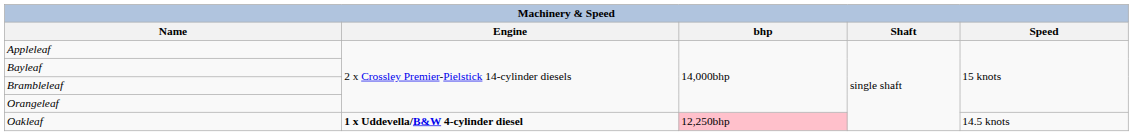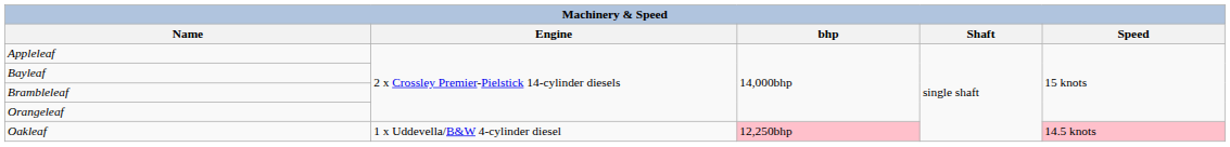Oakleaf | Engine: bold -> normal
Oakleaf | Speed: no background -> pink background
